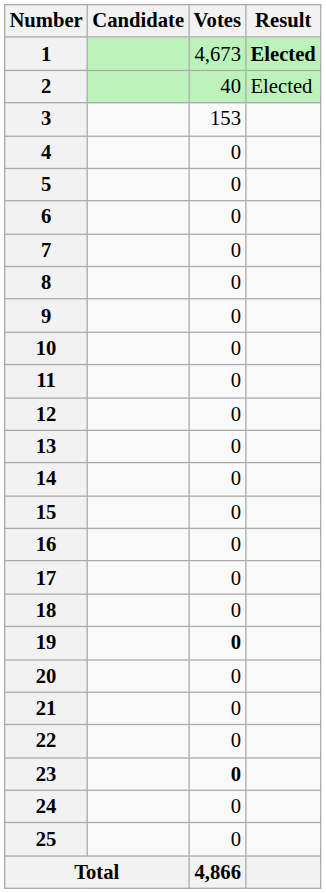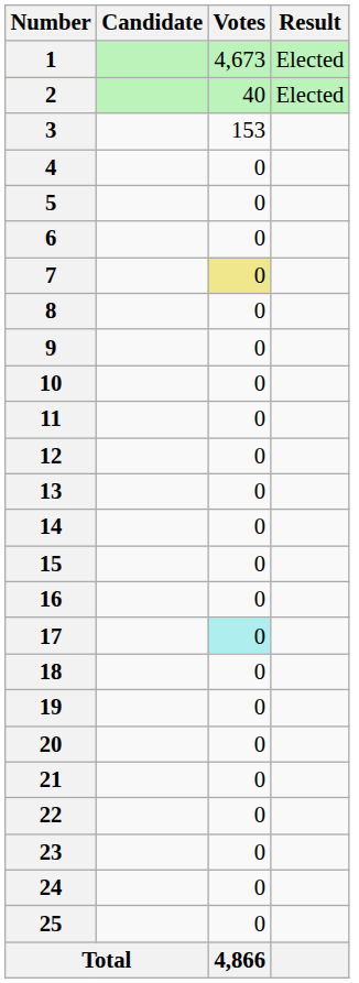1 | Result: bold -> normal
7 | Votes: no background -> khaki background
17 | Votes: no background -> paleturquoise background
19 | Votes: bold -> normal
23 | Votes: bold -> normal
